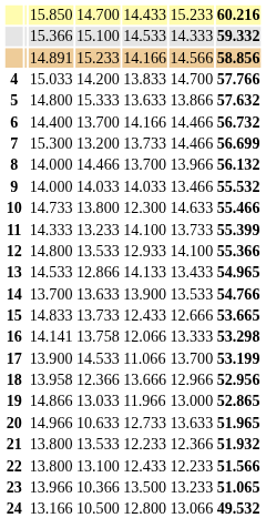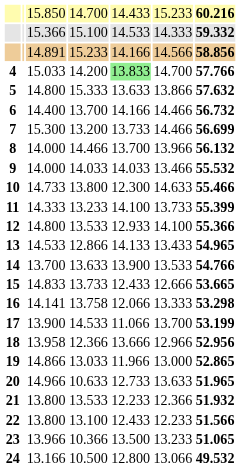4 | column 4: no background -> lightgreen background
